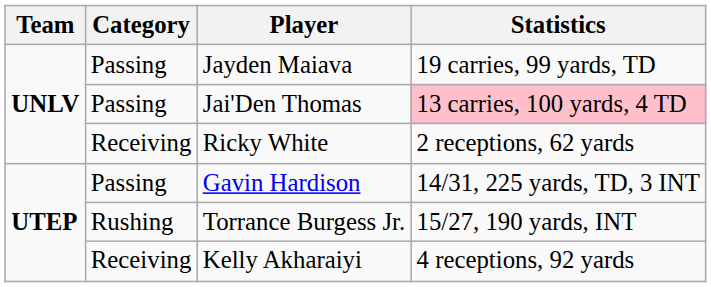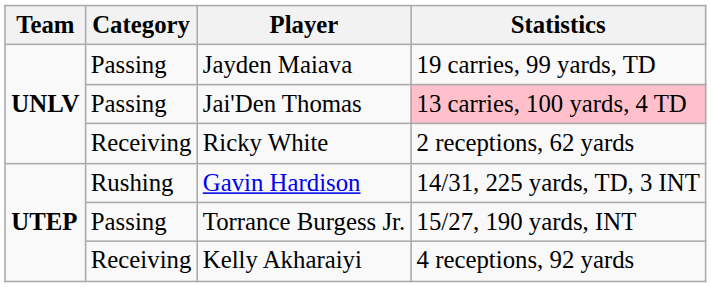Gavin Hardison | Category: Passing -> Rushing
Torrance Burgess Jr. | Category: Rushing -> Passing
